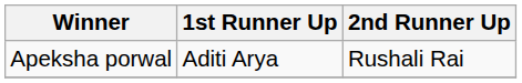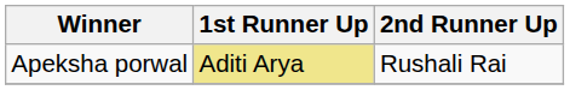Apeksha porwal | 1st Runner Up: no background -> khaki background
